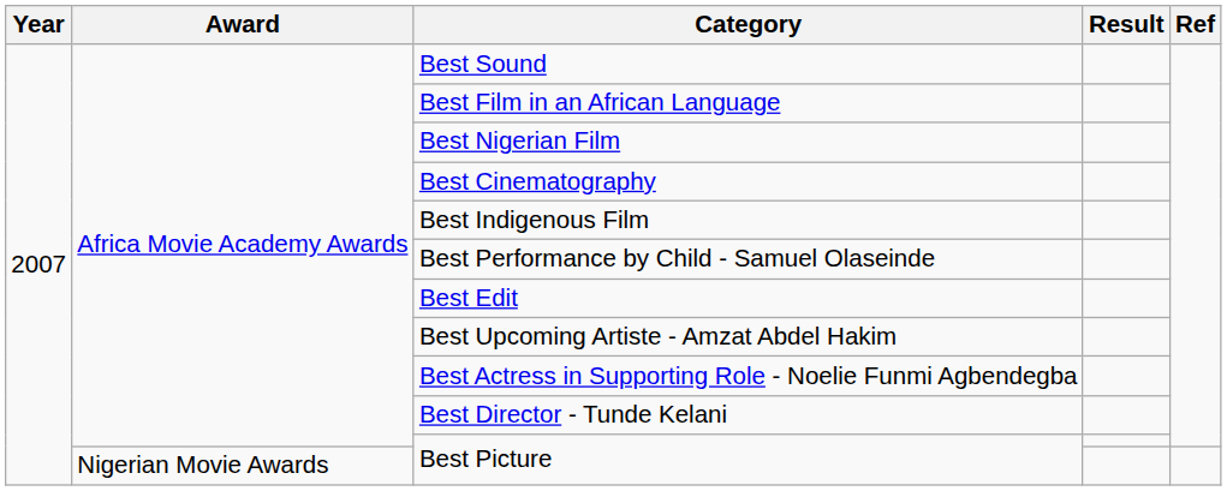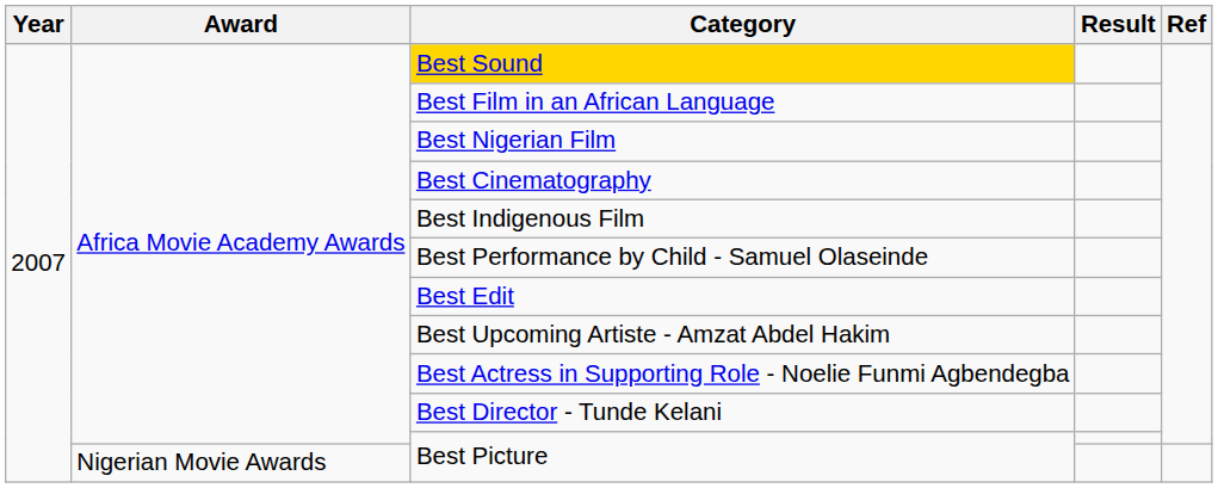Best Sound | Category: no background -> gold background
